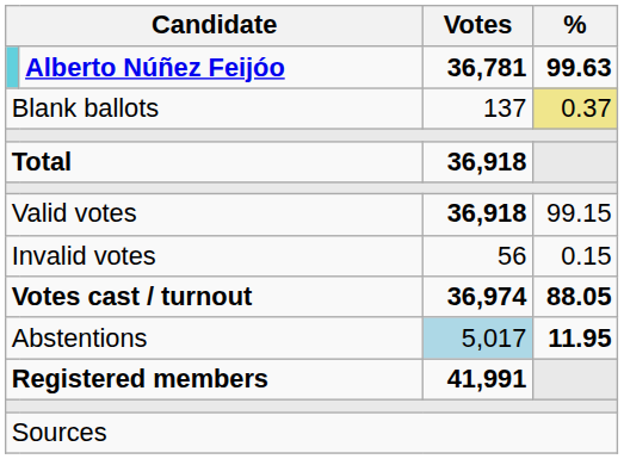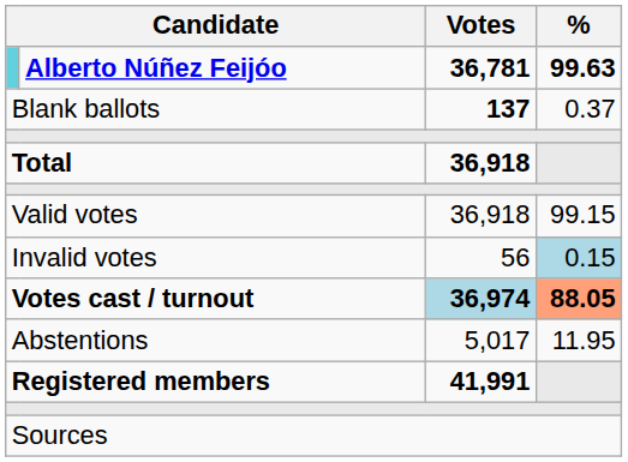Blank ballots | Votes: normal -> bold
Blank ballots | %: khaki background -> no background
Valid votes | Votes: bold -> normal
Invalid votes | %: no background -> lightblue background
Votes cast / turnout | Votes: no background -> lightblue background
Votes cast / turnout | %: no background -> lightsalmon background
Abstentions | Votes: lightblue background -> no background
Abstentions | %: bold -> normal
